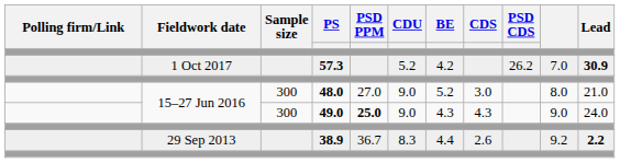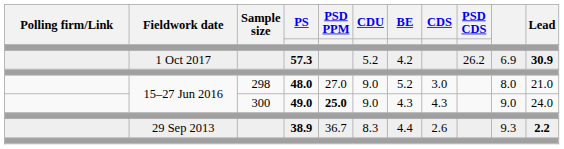57.3 | column 10: 7.0 -> 6.9
48.0 | Sample size: 300 -> 298
38.9 | column 10: 9.2 -> 9.3
